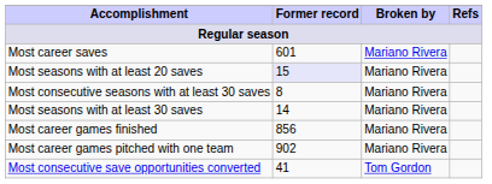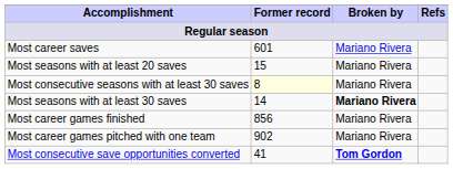Most seasons with at least 20 saves | Former record: lavender background -> no background
Most consecutive seasons with at least 30 saves | Former record: no background -> lightyellow background
Most seasons with at least 30 saves | Broken by: normal -> bold
Most consecutive save opportunities converted | Broken by: normal -> bold
